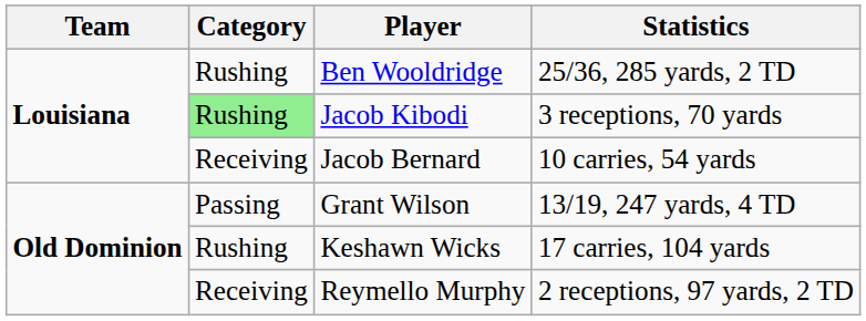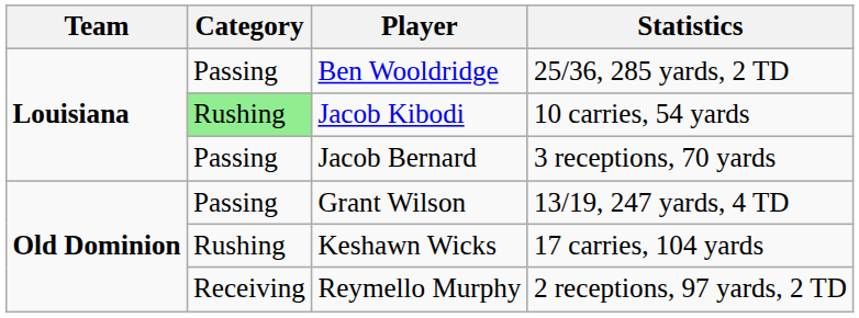Ben Wooldridge | Category: Rushing -> Passing
Jacob Kibodi | Statistics: 3 receptions, 70 yards -> 10 carries, 54 yards
Jacob Bernard | Category: Receiving -> Passing
Jacob Bernard | Statistics: 10 carries, 54 yards -> 3 receptions, 70 yards
